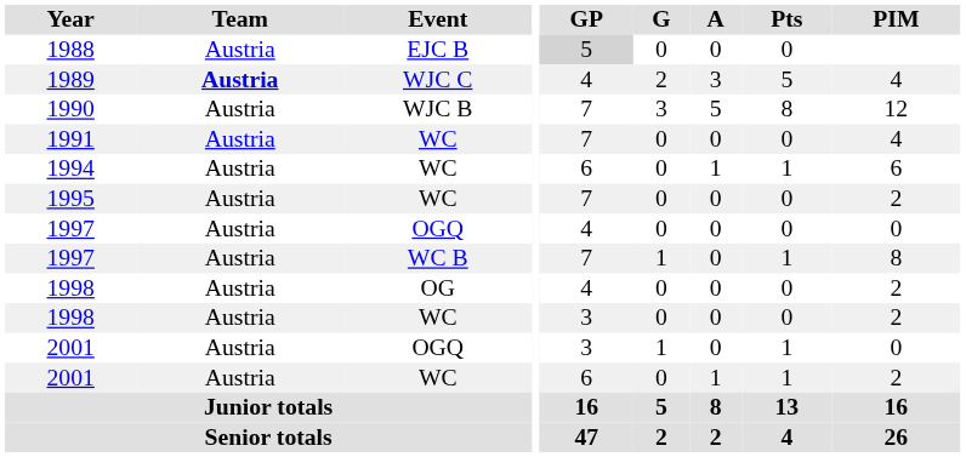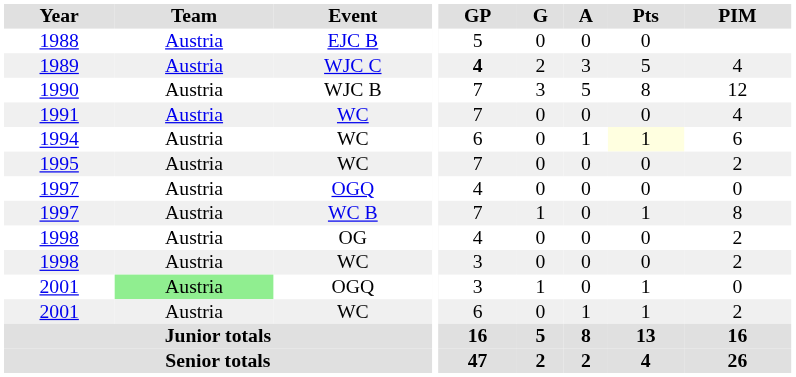1988 | GP: lightgrey background -> no background
1989 | Team: bold -> normal
1989 | GP: normal -> bold
1994 | Pts: no background -> lightyellow background
2001 / OGQ | Team: no background -> lightgreen background
